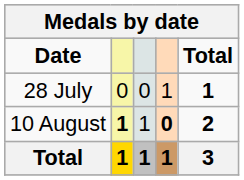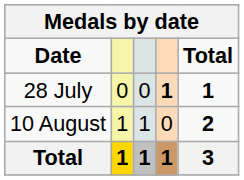28 July | column 4: normal -> bold
10 August | column 2: bold -> normal
10 August | column 4: bold -> normal
